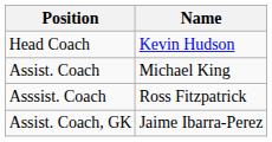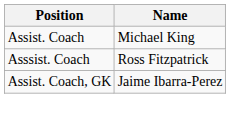- row: Head Coach | Kevin Hudson
